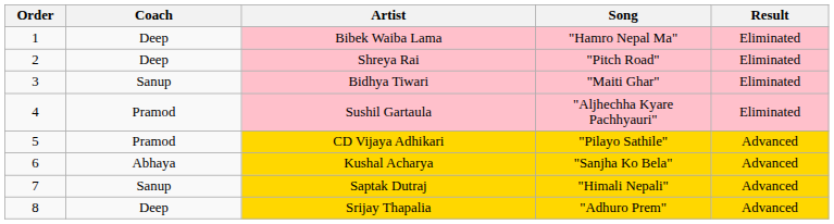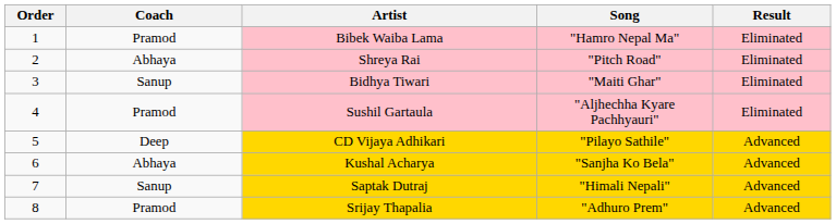Bibek Waiba Lama | Coach: Deep -> Pramod
Shreya Rai | Coach: Deep -> Abhaya
CD Vijaya Adhikari | Coach: Pramod -> Deep
Srijay Thapalia | Coach: Deep -> Pramod
